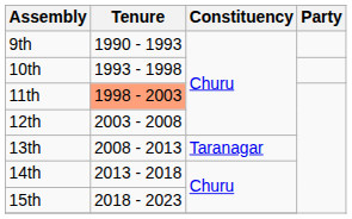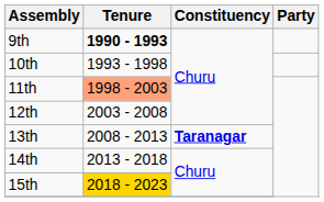9th | Tenure: normal -> bold
13th | Constituency: normal -> bold
15th | Tenure: no background -> gold background
